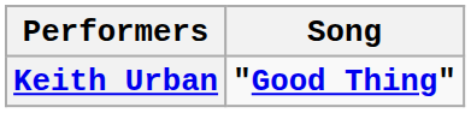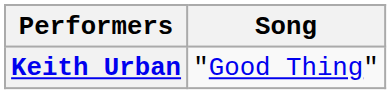Keith Urban | Song: bold -> normal
